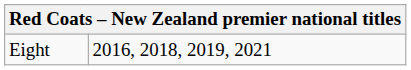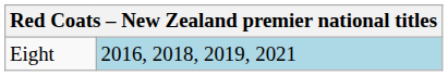Eight | column 2: no background -> lightblue background
